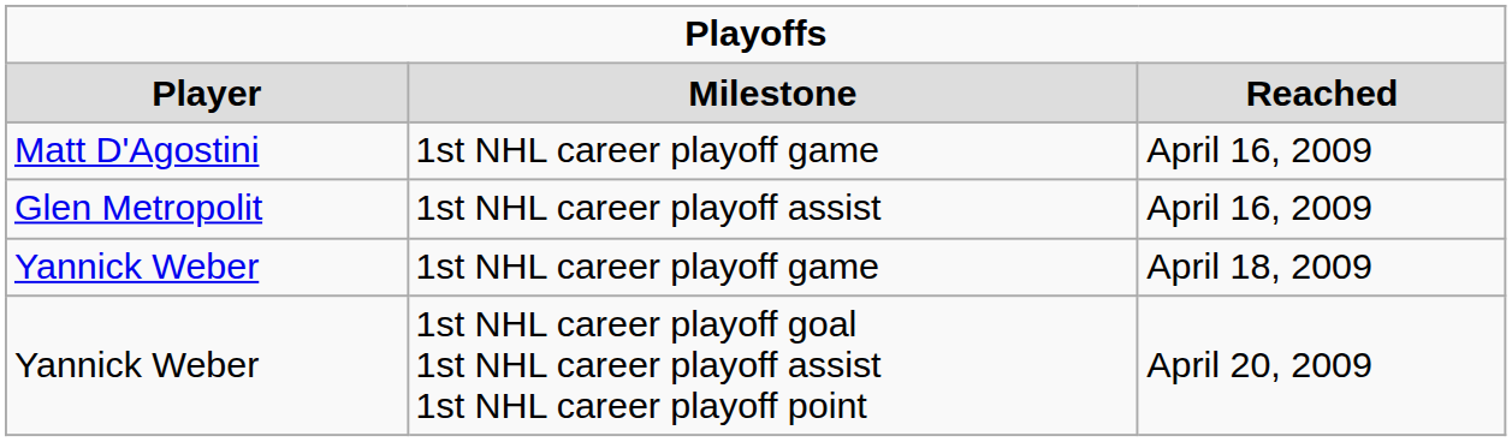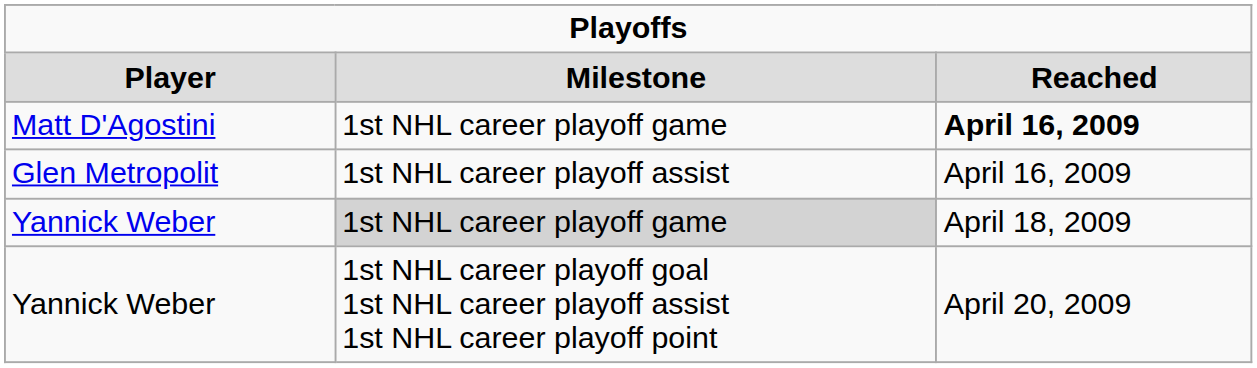Matt D'Agostini | column 3: normal -> bold
Yannick Weber / 1st NHL career playoff game | column 2: no background -> lightgrey background
